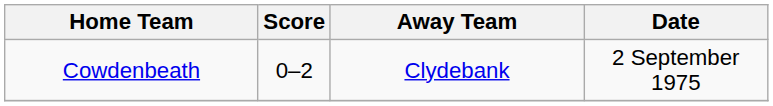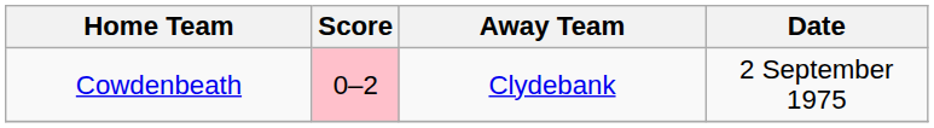Cowdenbeath | Score: no background -> pink background
